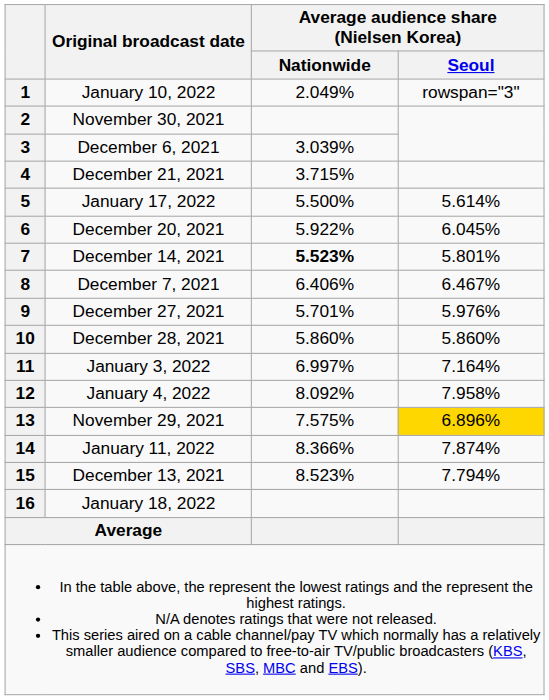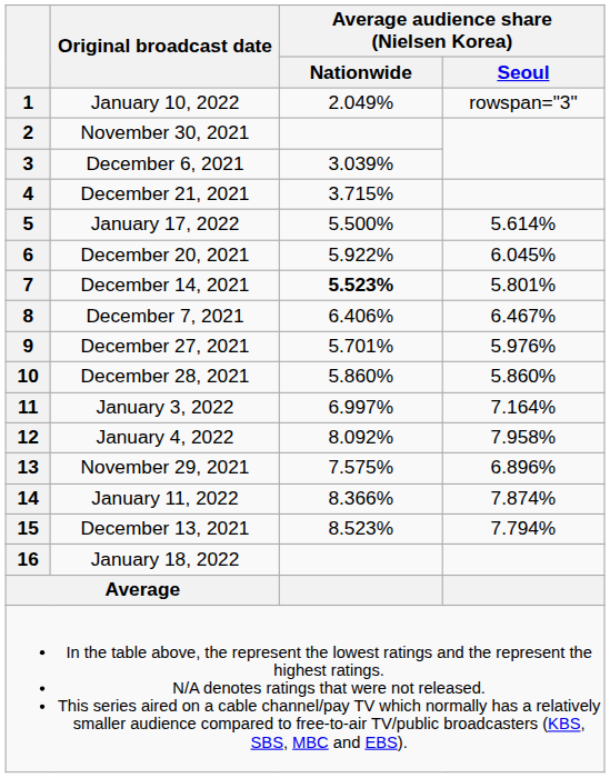13 | Average audience share (Nielsen Korea) / Seoul: gold background -> no background
